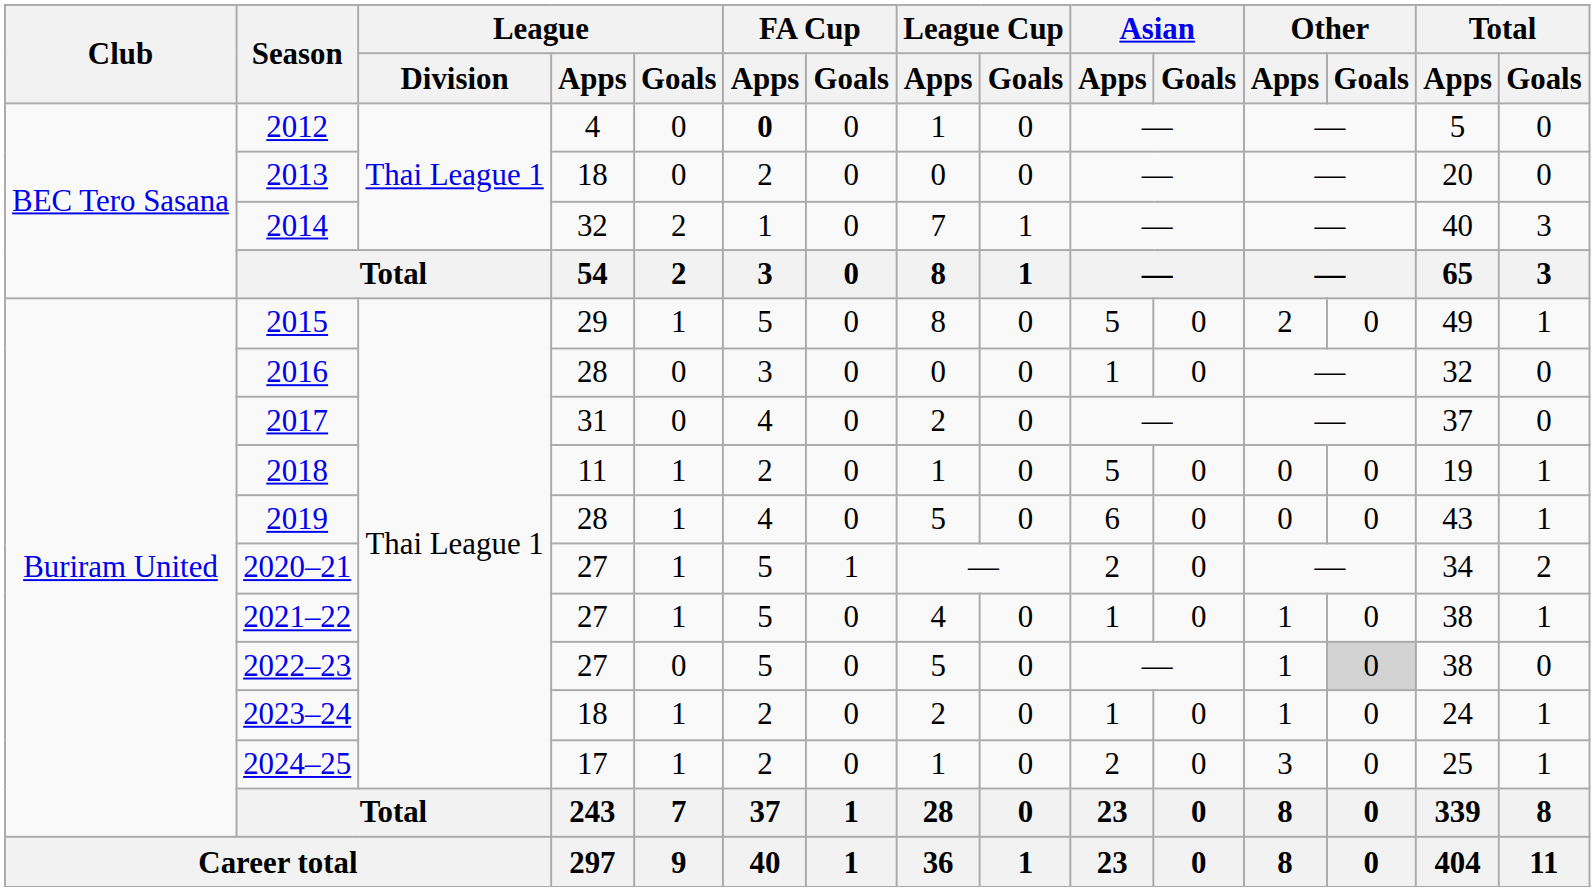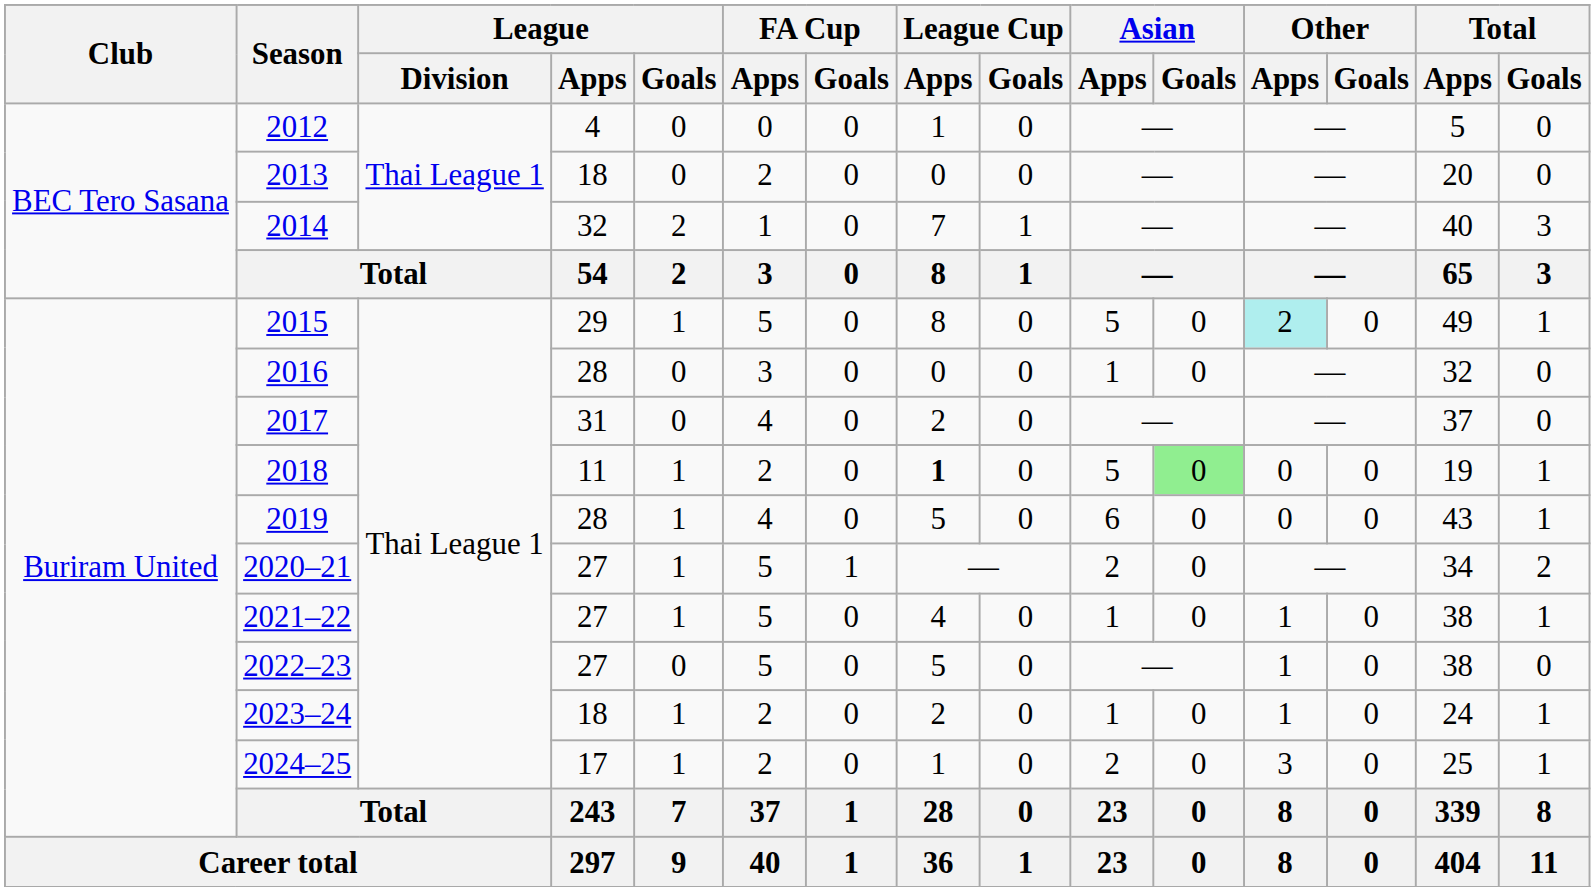2012 | FA Cup / Apps: bold -> normal
2015 | Other / Apps: no background -> paleturquoise background
2018 | League Cup / Apps: normal -> bold
2018 | Asian / Goals: no background -> lightgreen background
2022–23 | Other / Goals: lightgrey background -> no background
